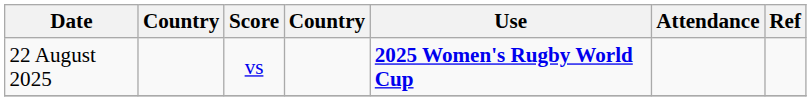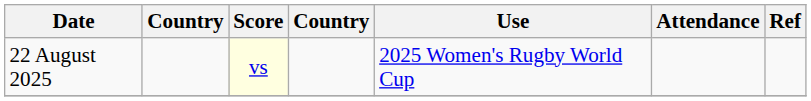22 August 2025 | Score: no background -> lightyellow background
22 August 2025 | Use: bold -> normal
